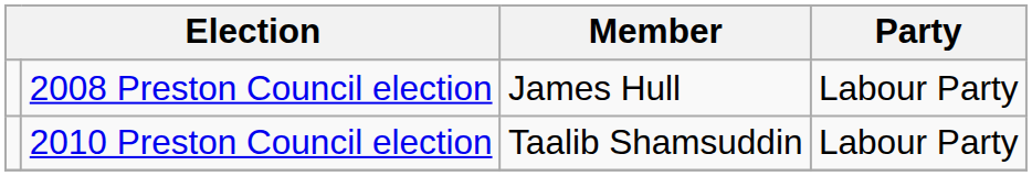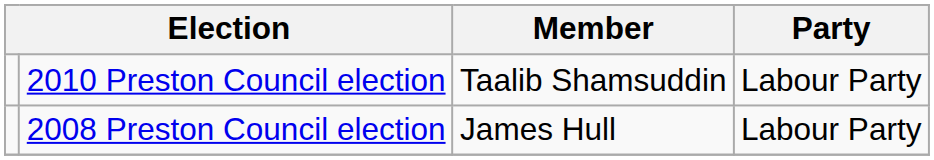rows swapped: 2008 Preston Council election <-> 2010 Preston Council election
